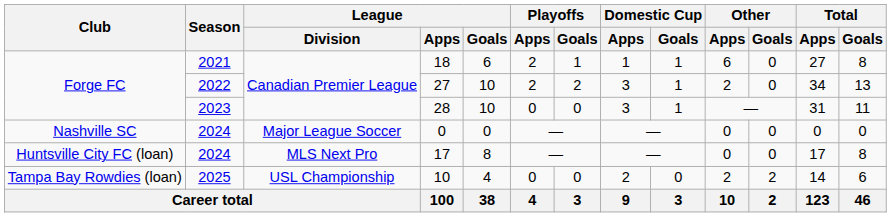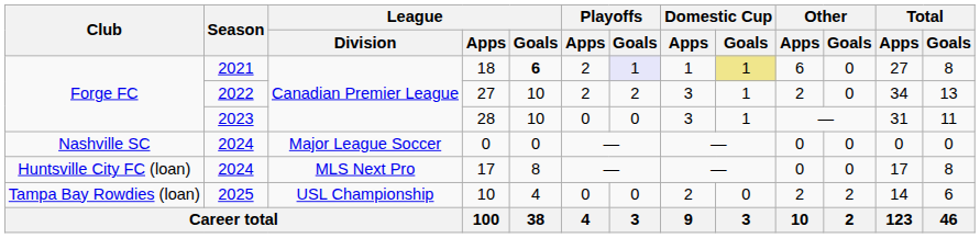18 | League / Goals: normal -> bold
18 | Playoffs / Goals: no background -> lavender background
18 | Domestic Cup / Goals: no background -> khaki background
